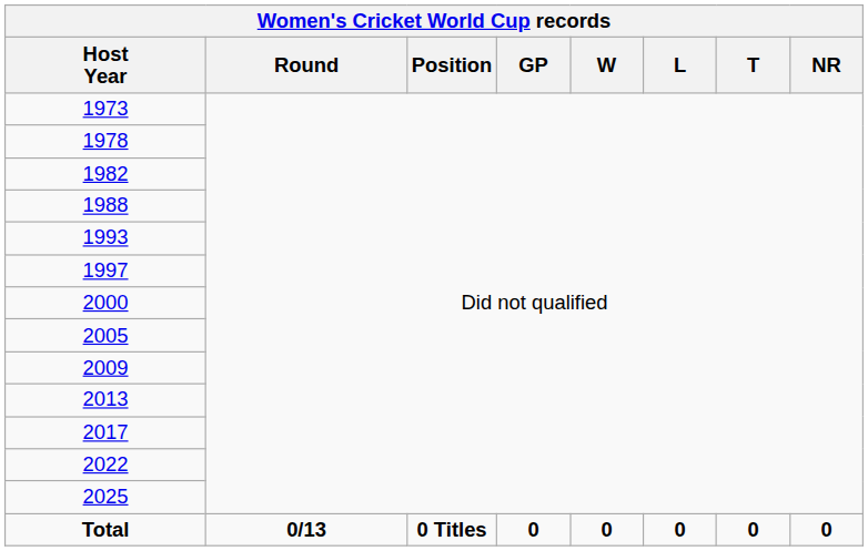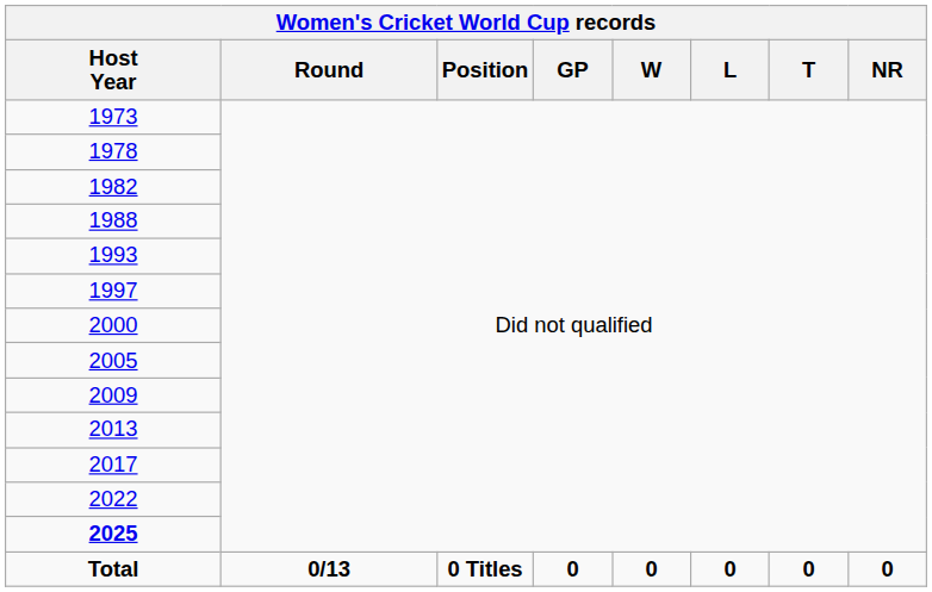2025 | Host Year: normal -> bold
